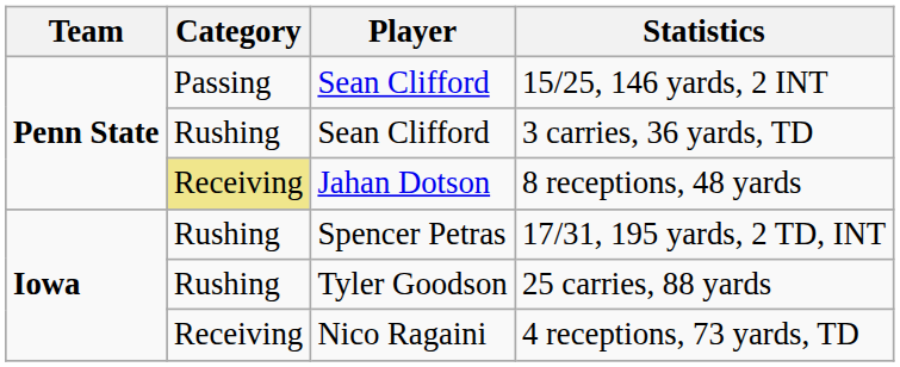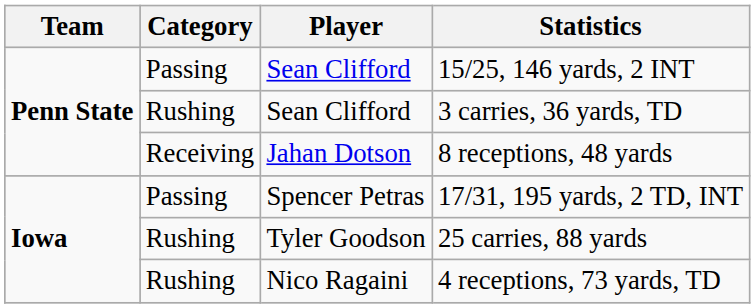8 receptions, 48 yards | Category: khaki background -> no background
17/31, 195 yards, 2 TD, INT | Category: Rushing -> Passing
4 receptions, 73 yards, TD | Category: Receiving -> Rushing
